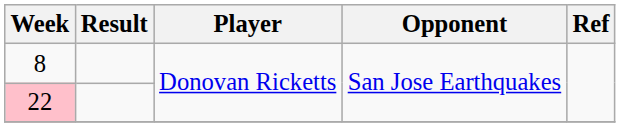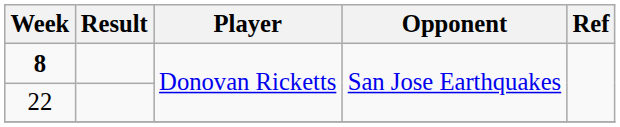8 | Week: normal -> bold
22 | Week: pink background -> no background
